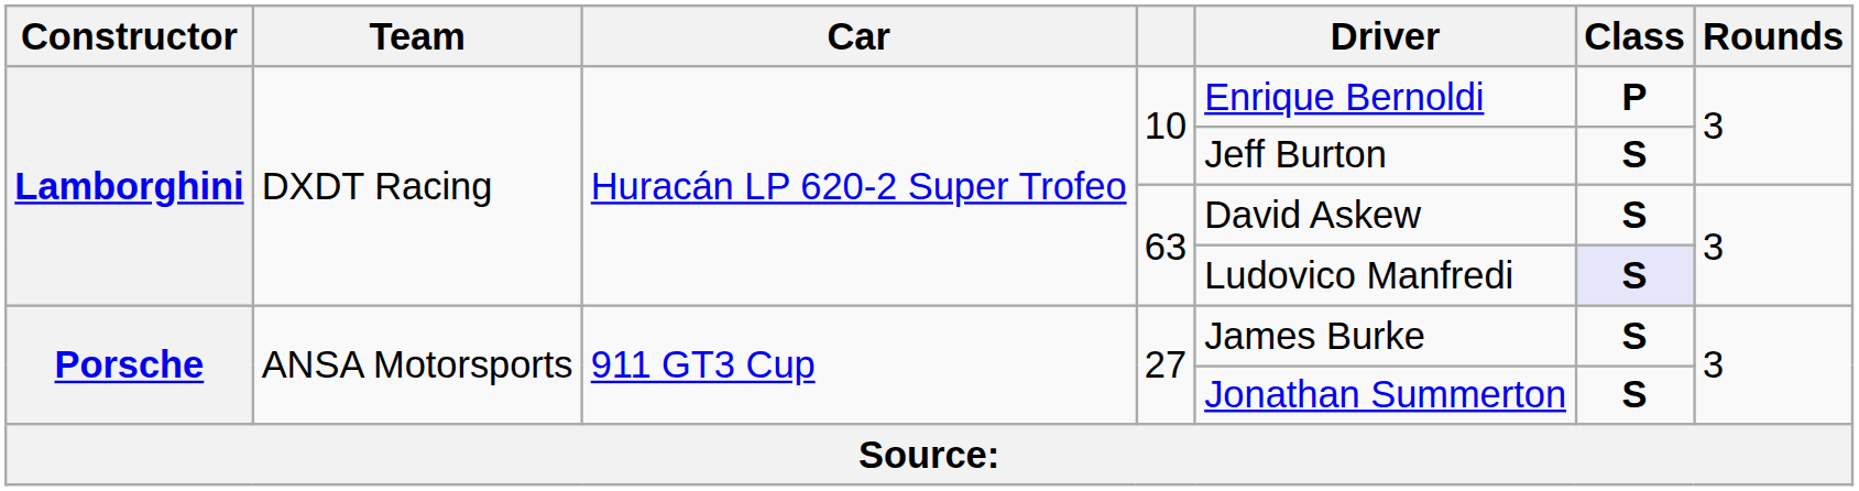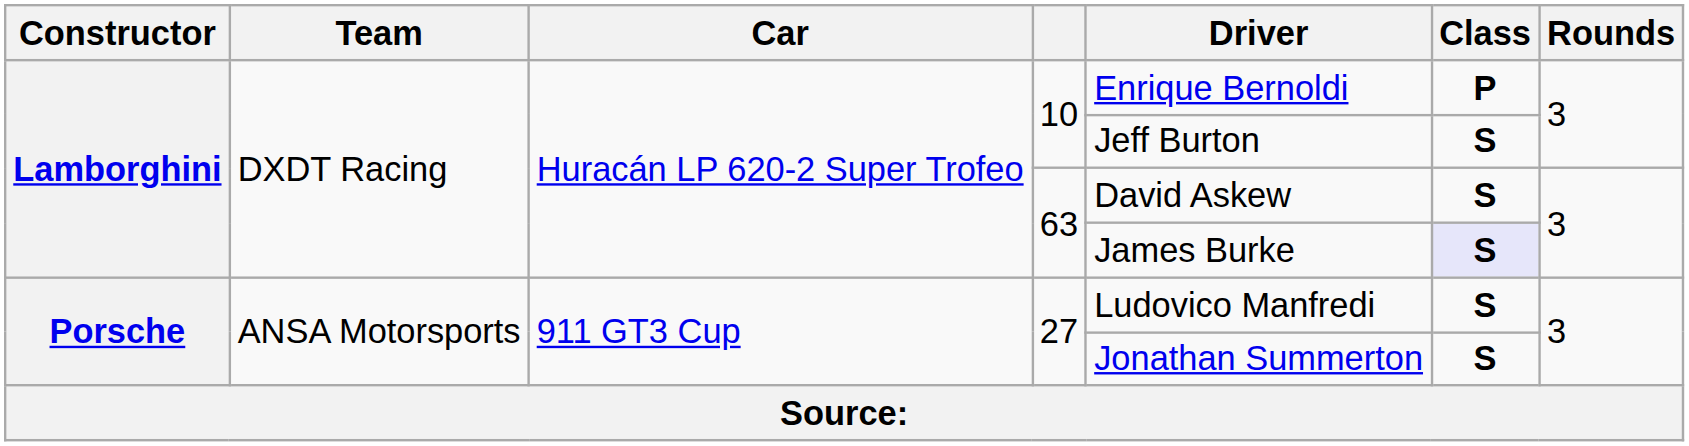row 5 | Driver: Ludovico Manfredi -> James Burke
row 6 | Driver: James Burke -> Ludovico Manfredi
